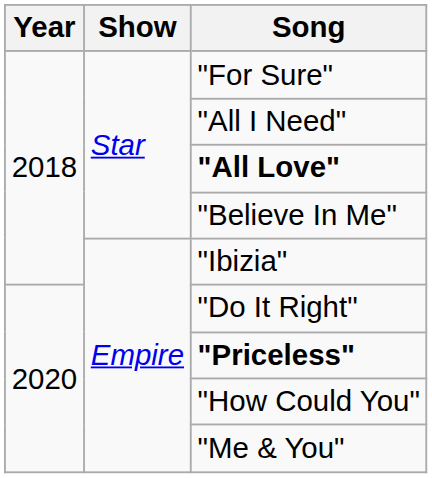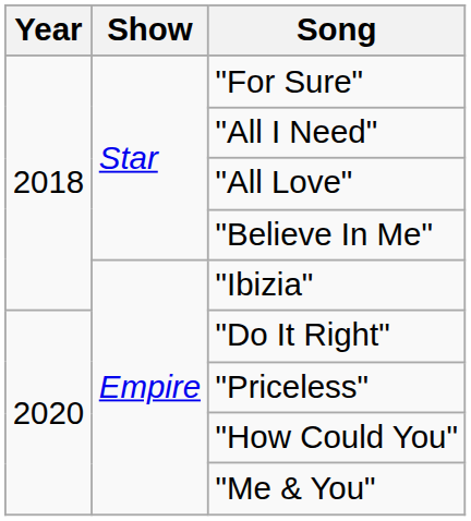"All Love" | Song: bold -> normal
"Priceless" | Song: bold -> normal
